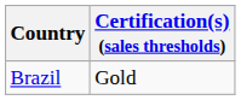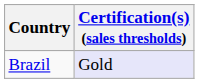Brazil | Certification(s) (sales thresholds): no background -> lavender background
